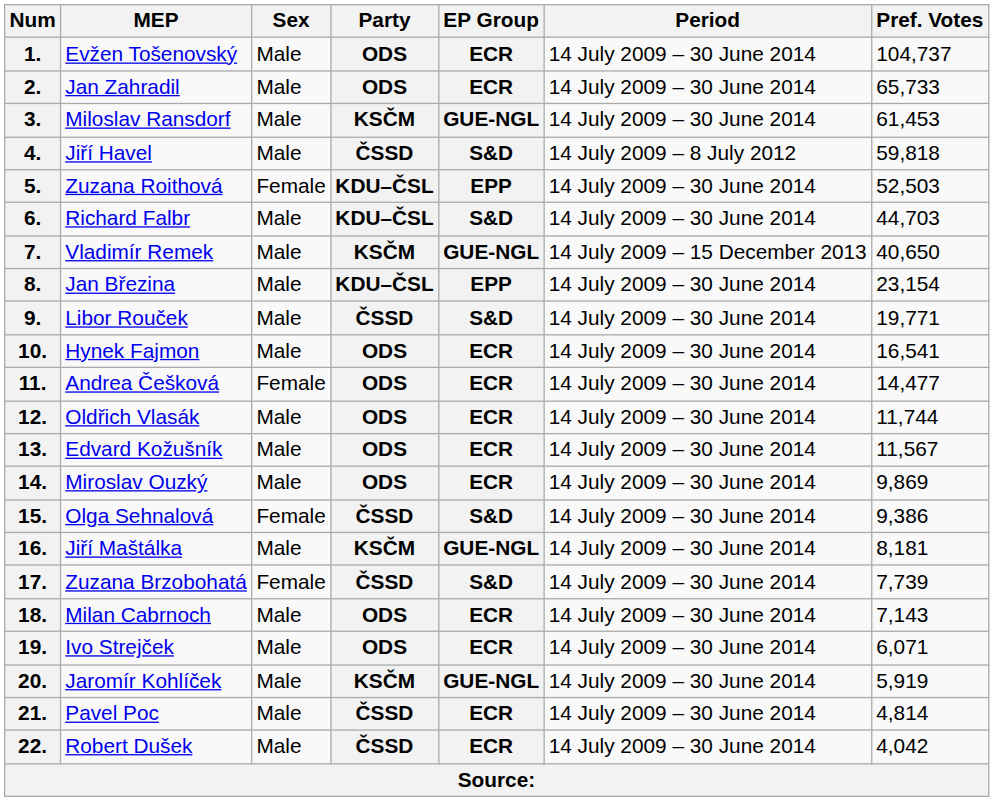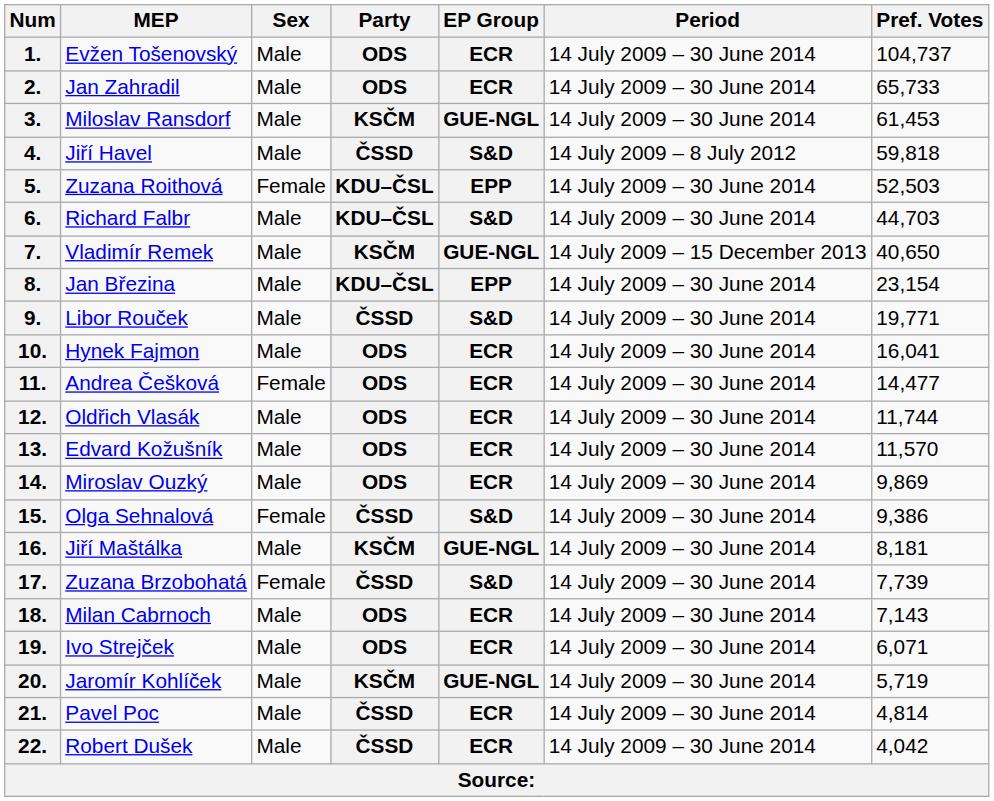10. | Pref. Votes: 16,541 -> 16,041
13. | Pref. Votes: 11,567 -> 11,570
20. | Pref. Votes: 5,919 -> 5,719
